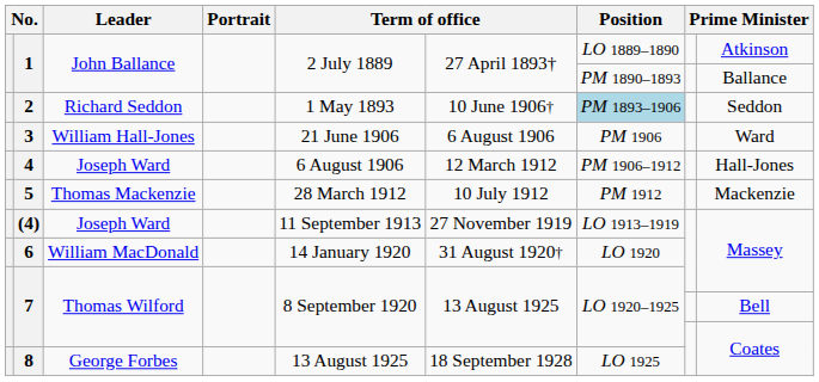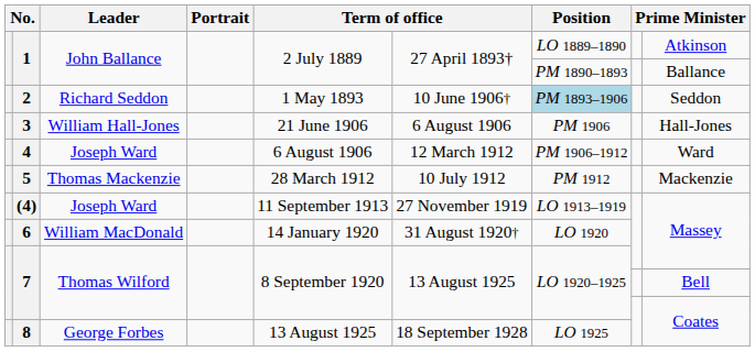3 | column 9: Ward -> Hall-Jones
4 | column 9: Hall-Jones -> Ward
